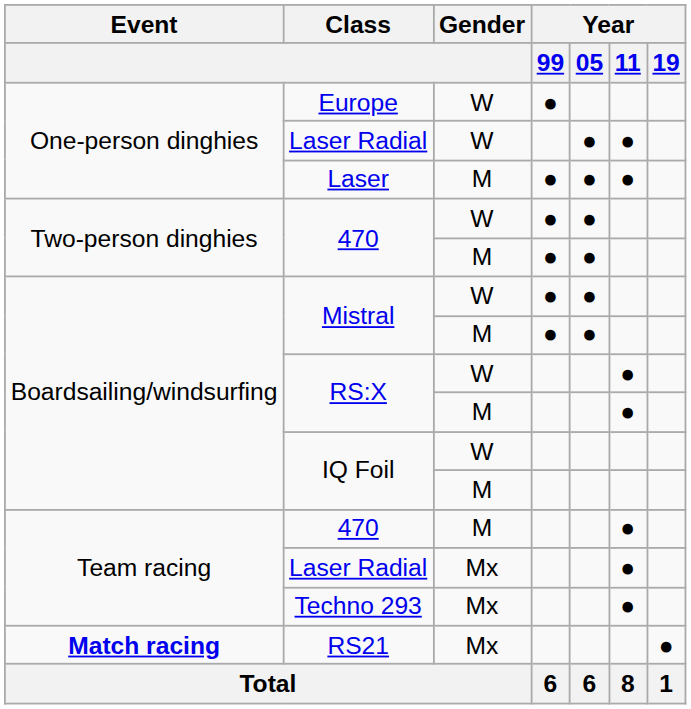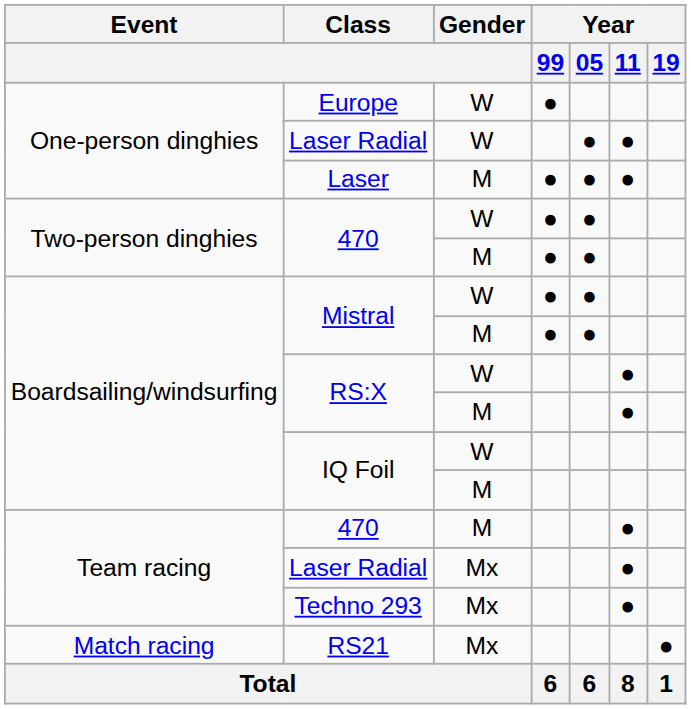RS21 | Event: bold -> normal
